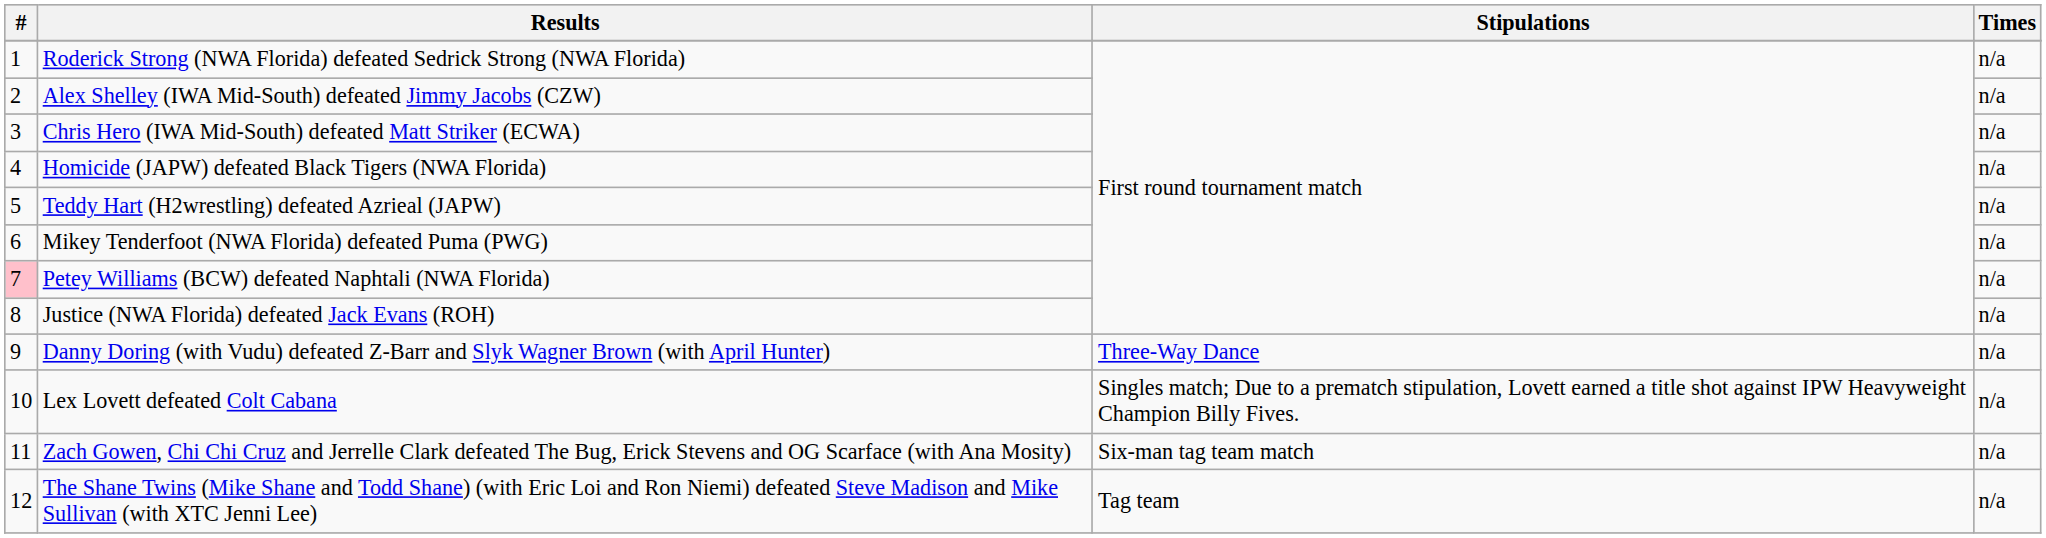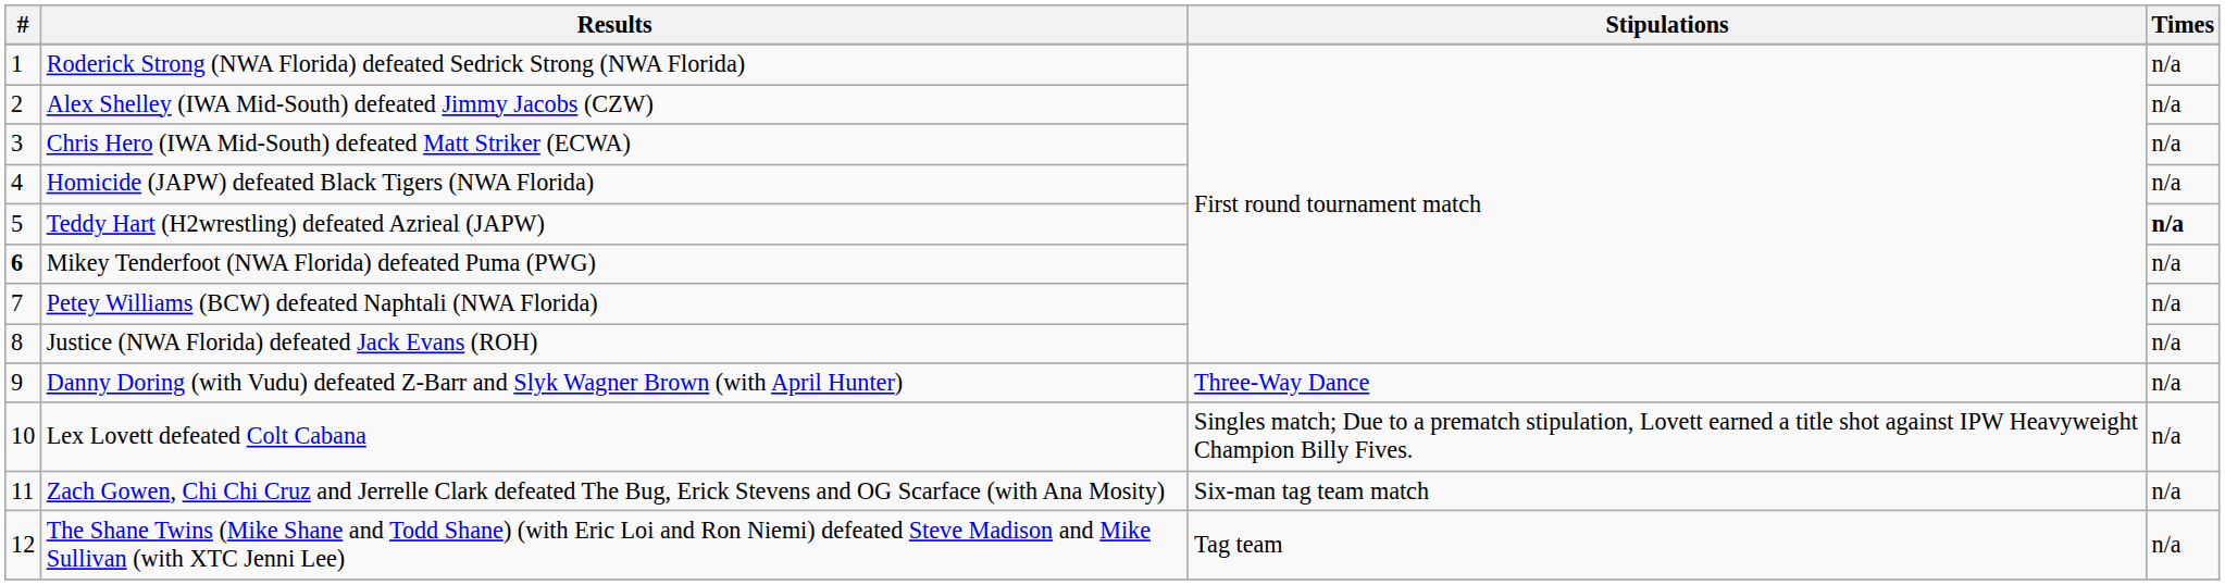Teddy Hart (H2wrestling) defeated Azrieal (JAPW) | Times: normal -> bold
Mikey Tenderfoot (NWA Florida) defeated Puma (PWG) | #: normal -> bold
Petey Williams (BCW) defeated Naphtali (NWA Florida) | #: pink background -> no background
